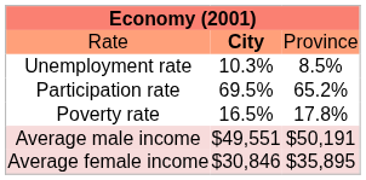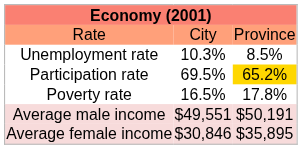Rate | column 2: bold -> normal
Participation rate | column 3: no background -> gold background
